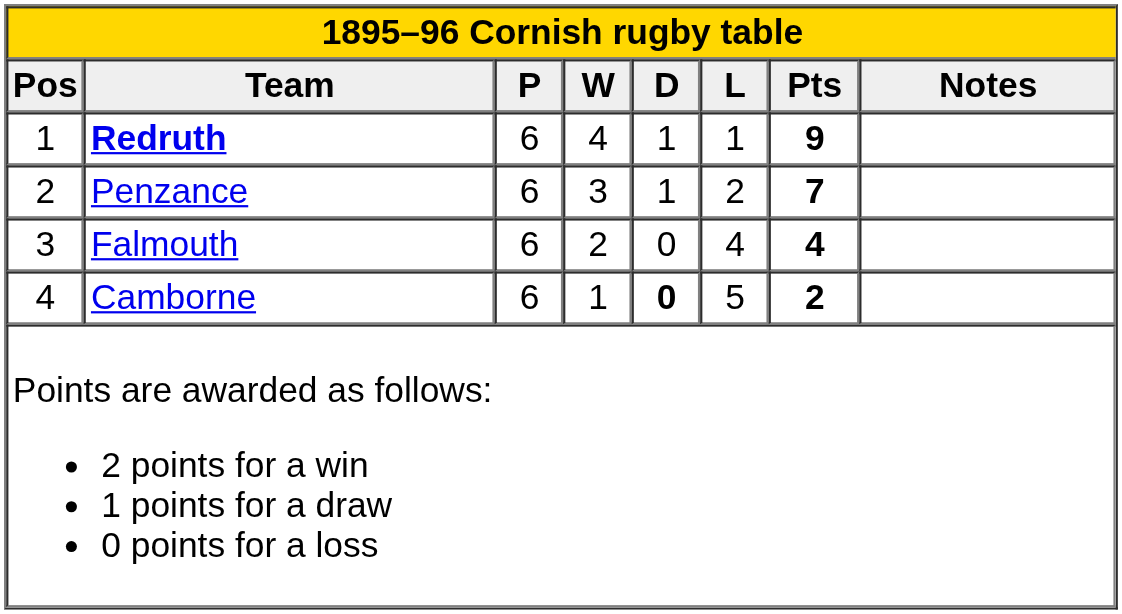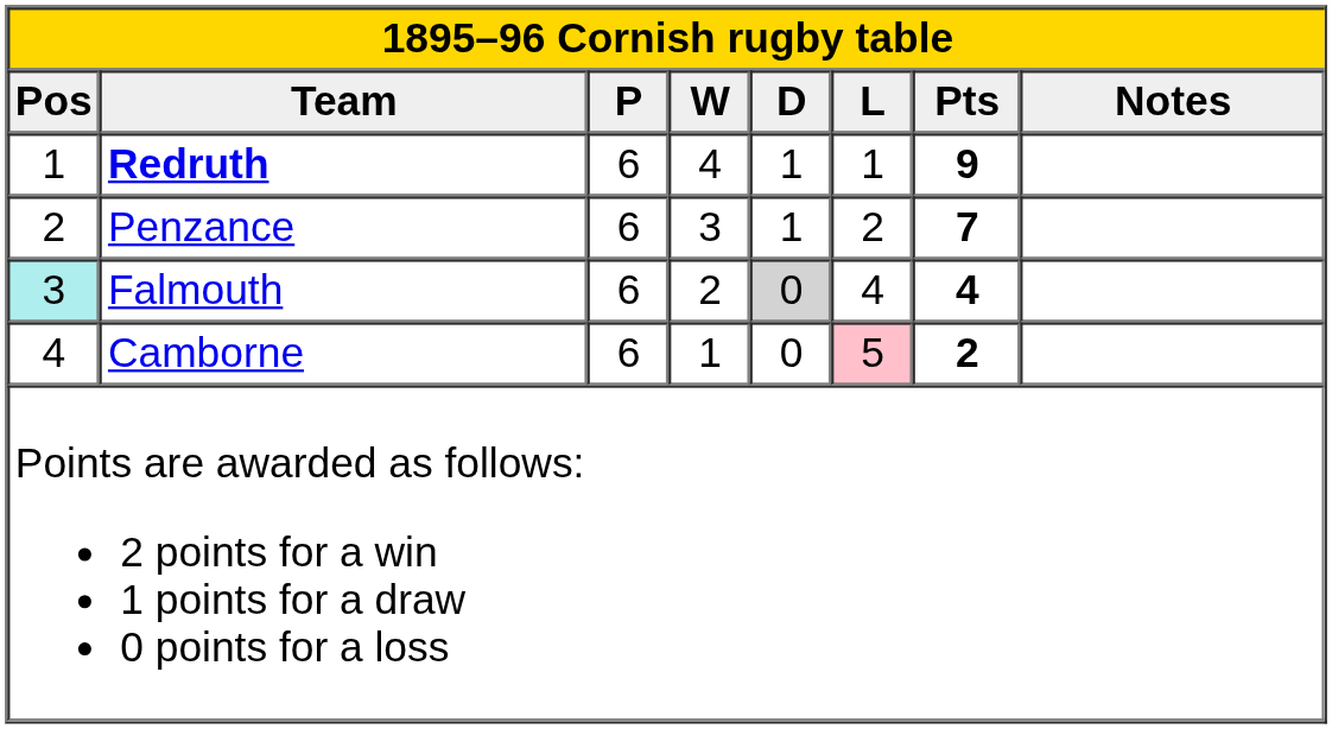Falmouth | Pos: no background -> paleturquoise background
Falmouth | D: no background -> lightgrey background
Camborne | D: bold -> normal
Camborne | L: no background -> pink background
